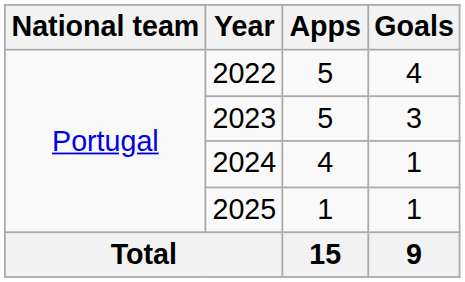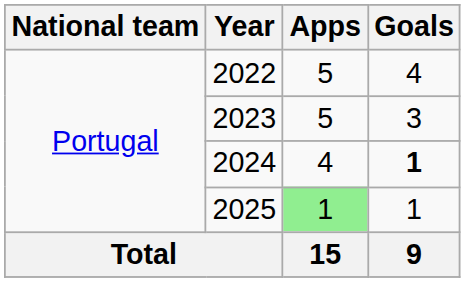2024 | Goals: normal -> bold
2025 | Apps: no background -> lightgreen background
